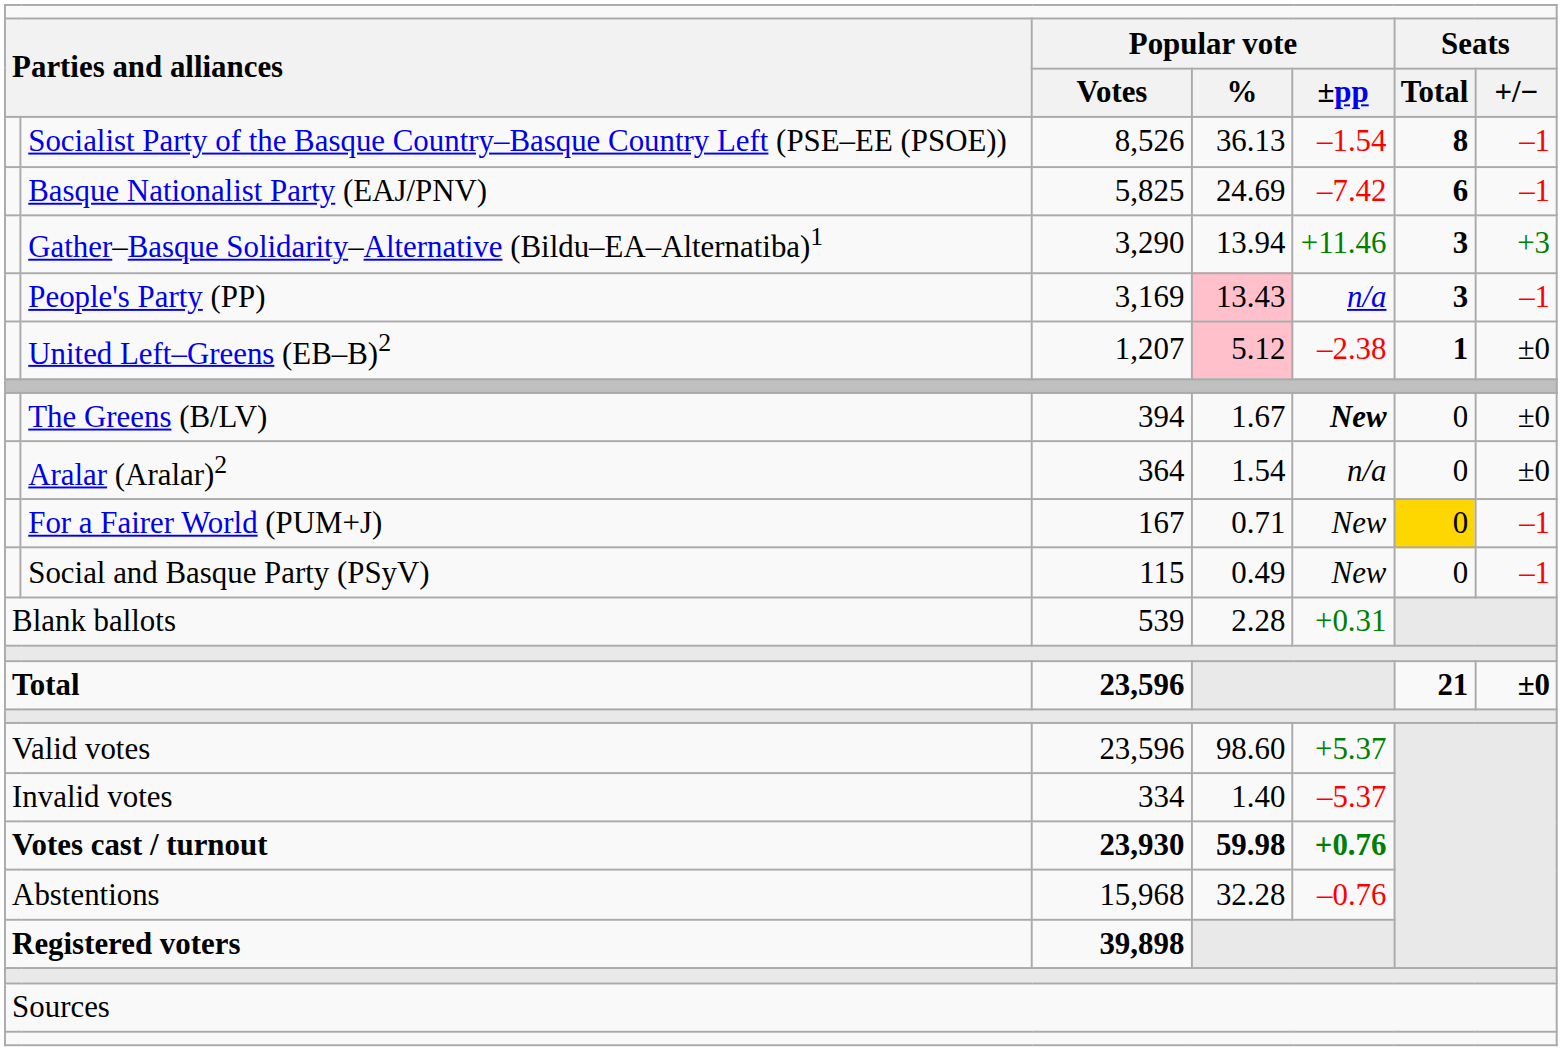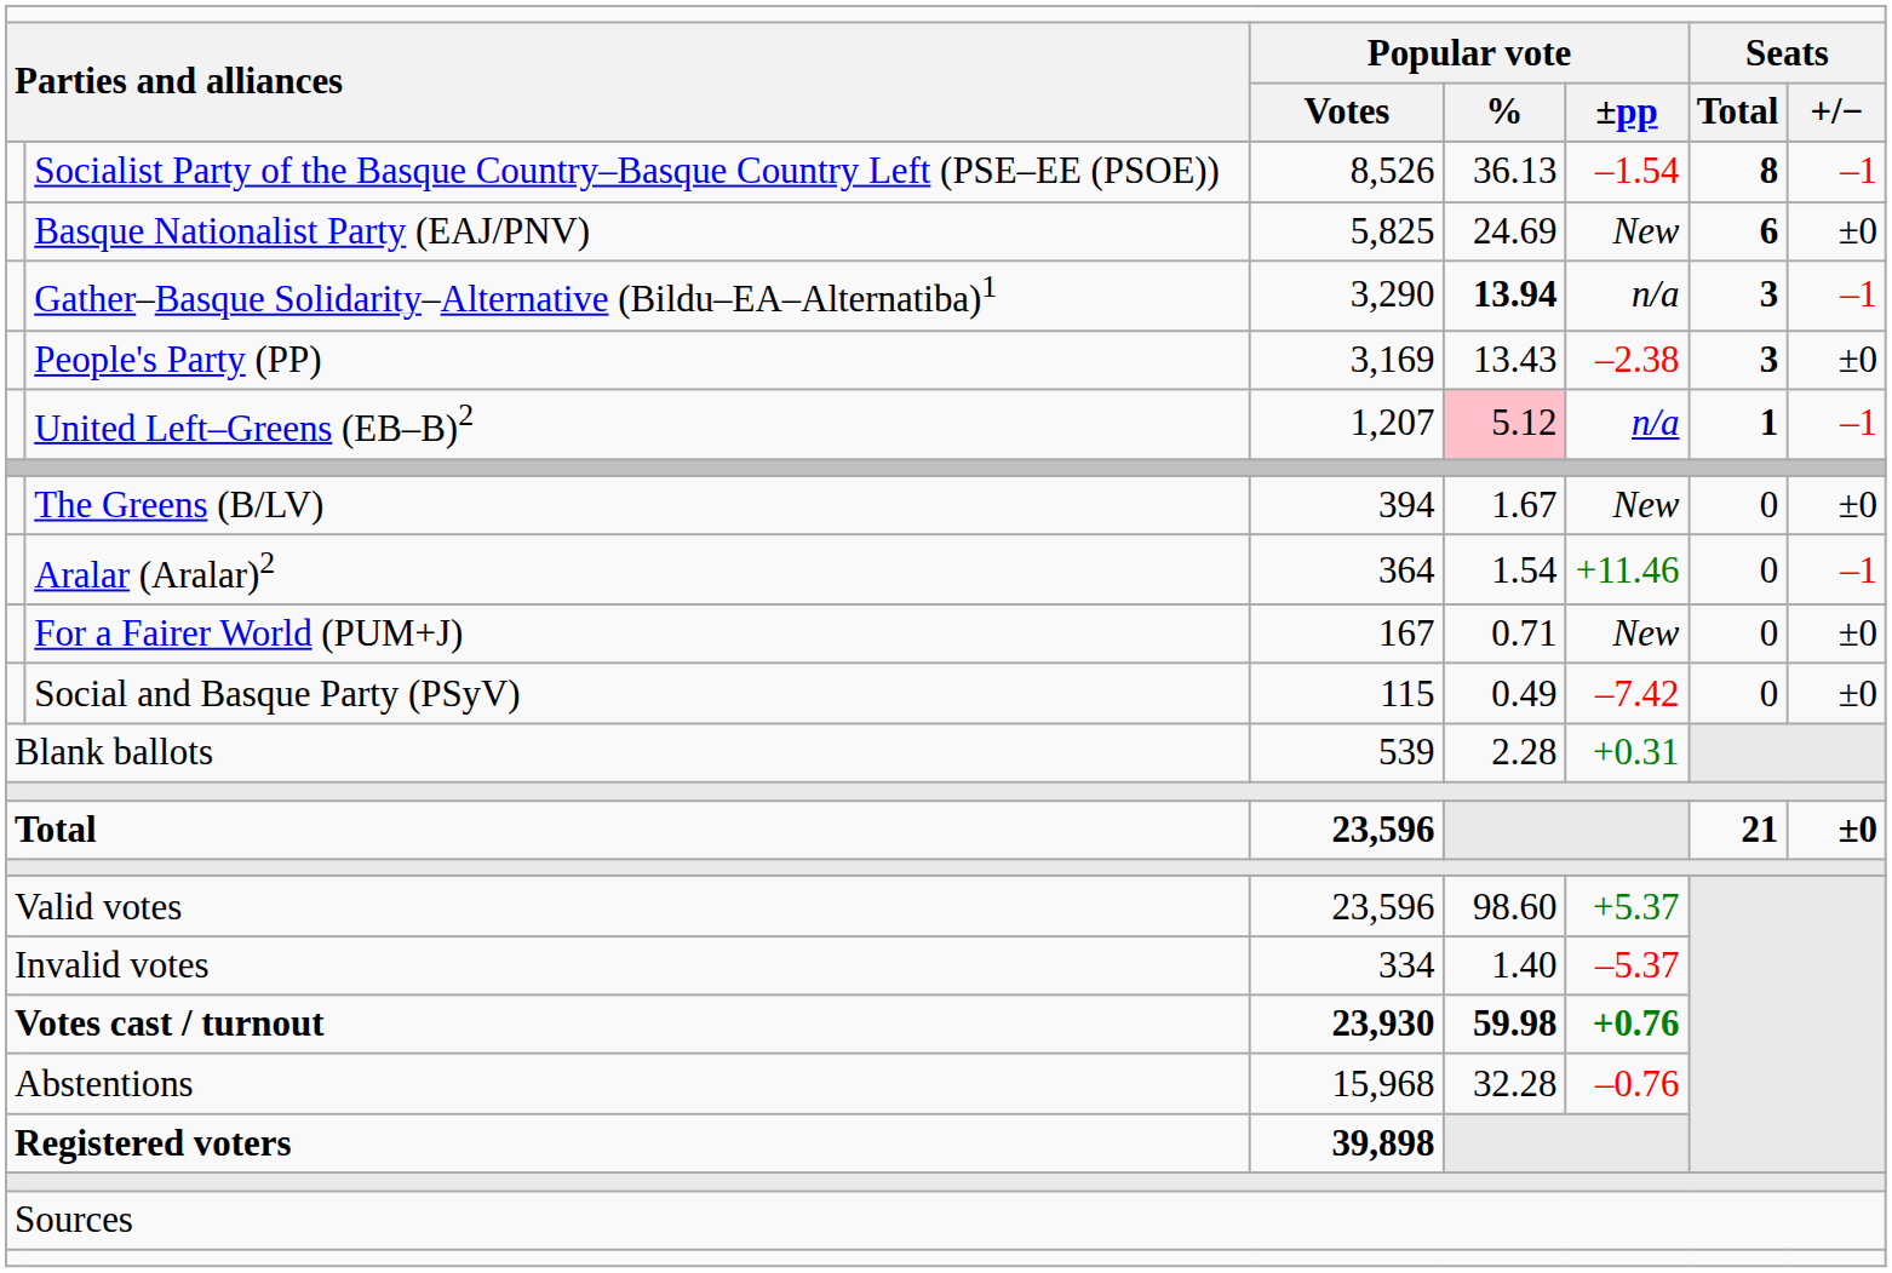Basque Nationalist Party (EAJ/PNV) | column 5: –7.42 -> New
Basque Nationalist Party (EAJ/PNV) | column 7: –1 -> ±0
Gather–Basque Solidarity–Alternative (Bildu–EA–Alternatiba)1 | column 4: normal -> bold
Gather–Basque Solidarity–Alternative (Bildu–EA–Alternatiba)1 | column 5: +11.46 -> n/a
Gather–Basque Solidarity–Alternative (Bildu–EA–Alternatiba)1 | column 7: +3 -> –1
People's Party (PP) | column 4: pink background -> no background
People's Party (PP) | column 5: n/a -> –2.38
People's Party (PP) | column 7: –1 -> ±0
United Left–Greens (EB–B)2 | column 5: –2.38 -> n/a
United Left–Greens (EB–B)2 | column 7: ±0 -> –1
The Greens (B/LV) | column 5: bold -> normal
Aralar (Aralar)2 | column 5: n/a -> +11.46
Aralar (Aralar)2 | column 7: ±0 -> –1
For a Fairer World (PUM+J) | column 6: gold background -> no background
For a Fairer World (PUM+J) | column 7: –1 -> ±0
Social and Basque Party (PSyV) | column 5: New -> –7.42
Social and Basque Party (PSyV) | column 7: –1 -> ±0
